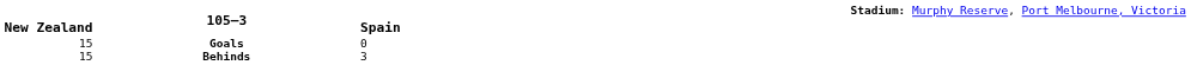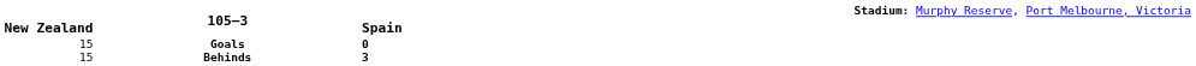15 15 | column 3: normal -> bold
